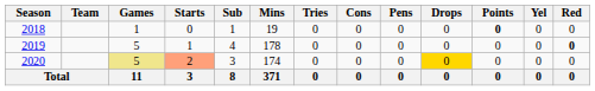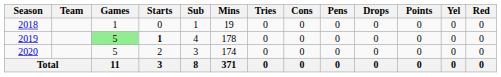2018 | Points: bold -> normal
2019 | Games: no background -> lightgreen background
2019 | Starts: normal -> bold
2019 | Red: bold -> normal
2020 | Games: khaki background -> no background
2020 | Starts: lightsalmon background -> no background
2020 | Drops: gold background -> no background
